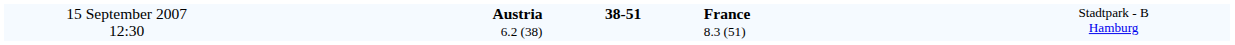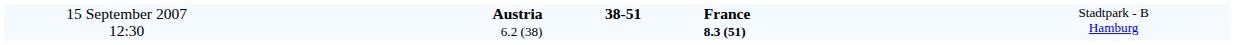6.2 (38) | column 4: normal -> bold
